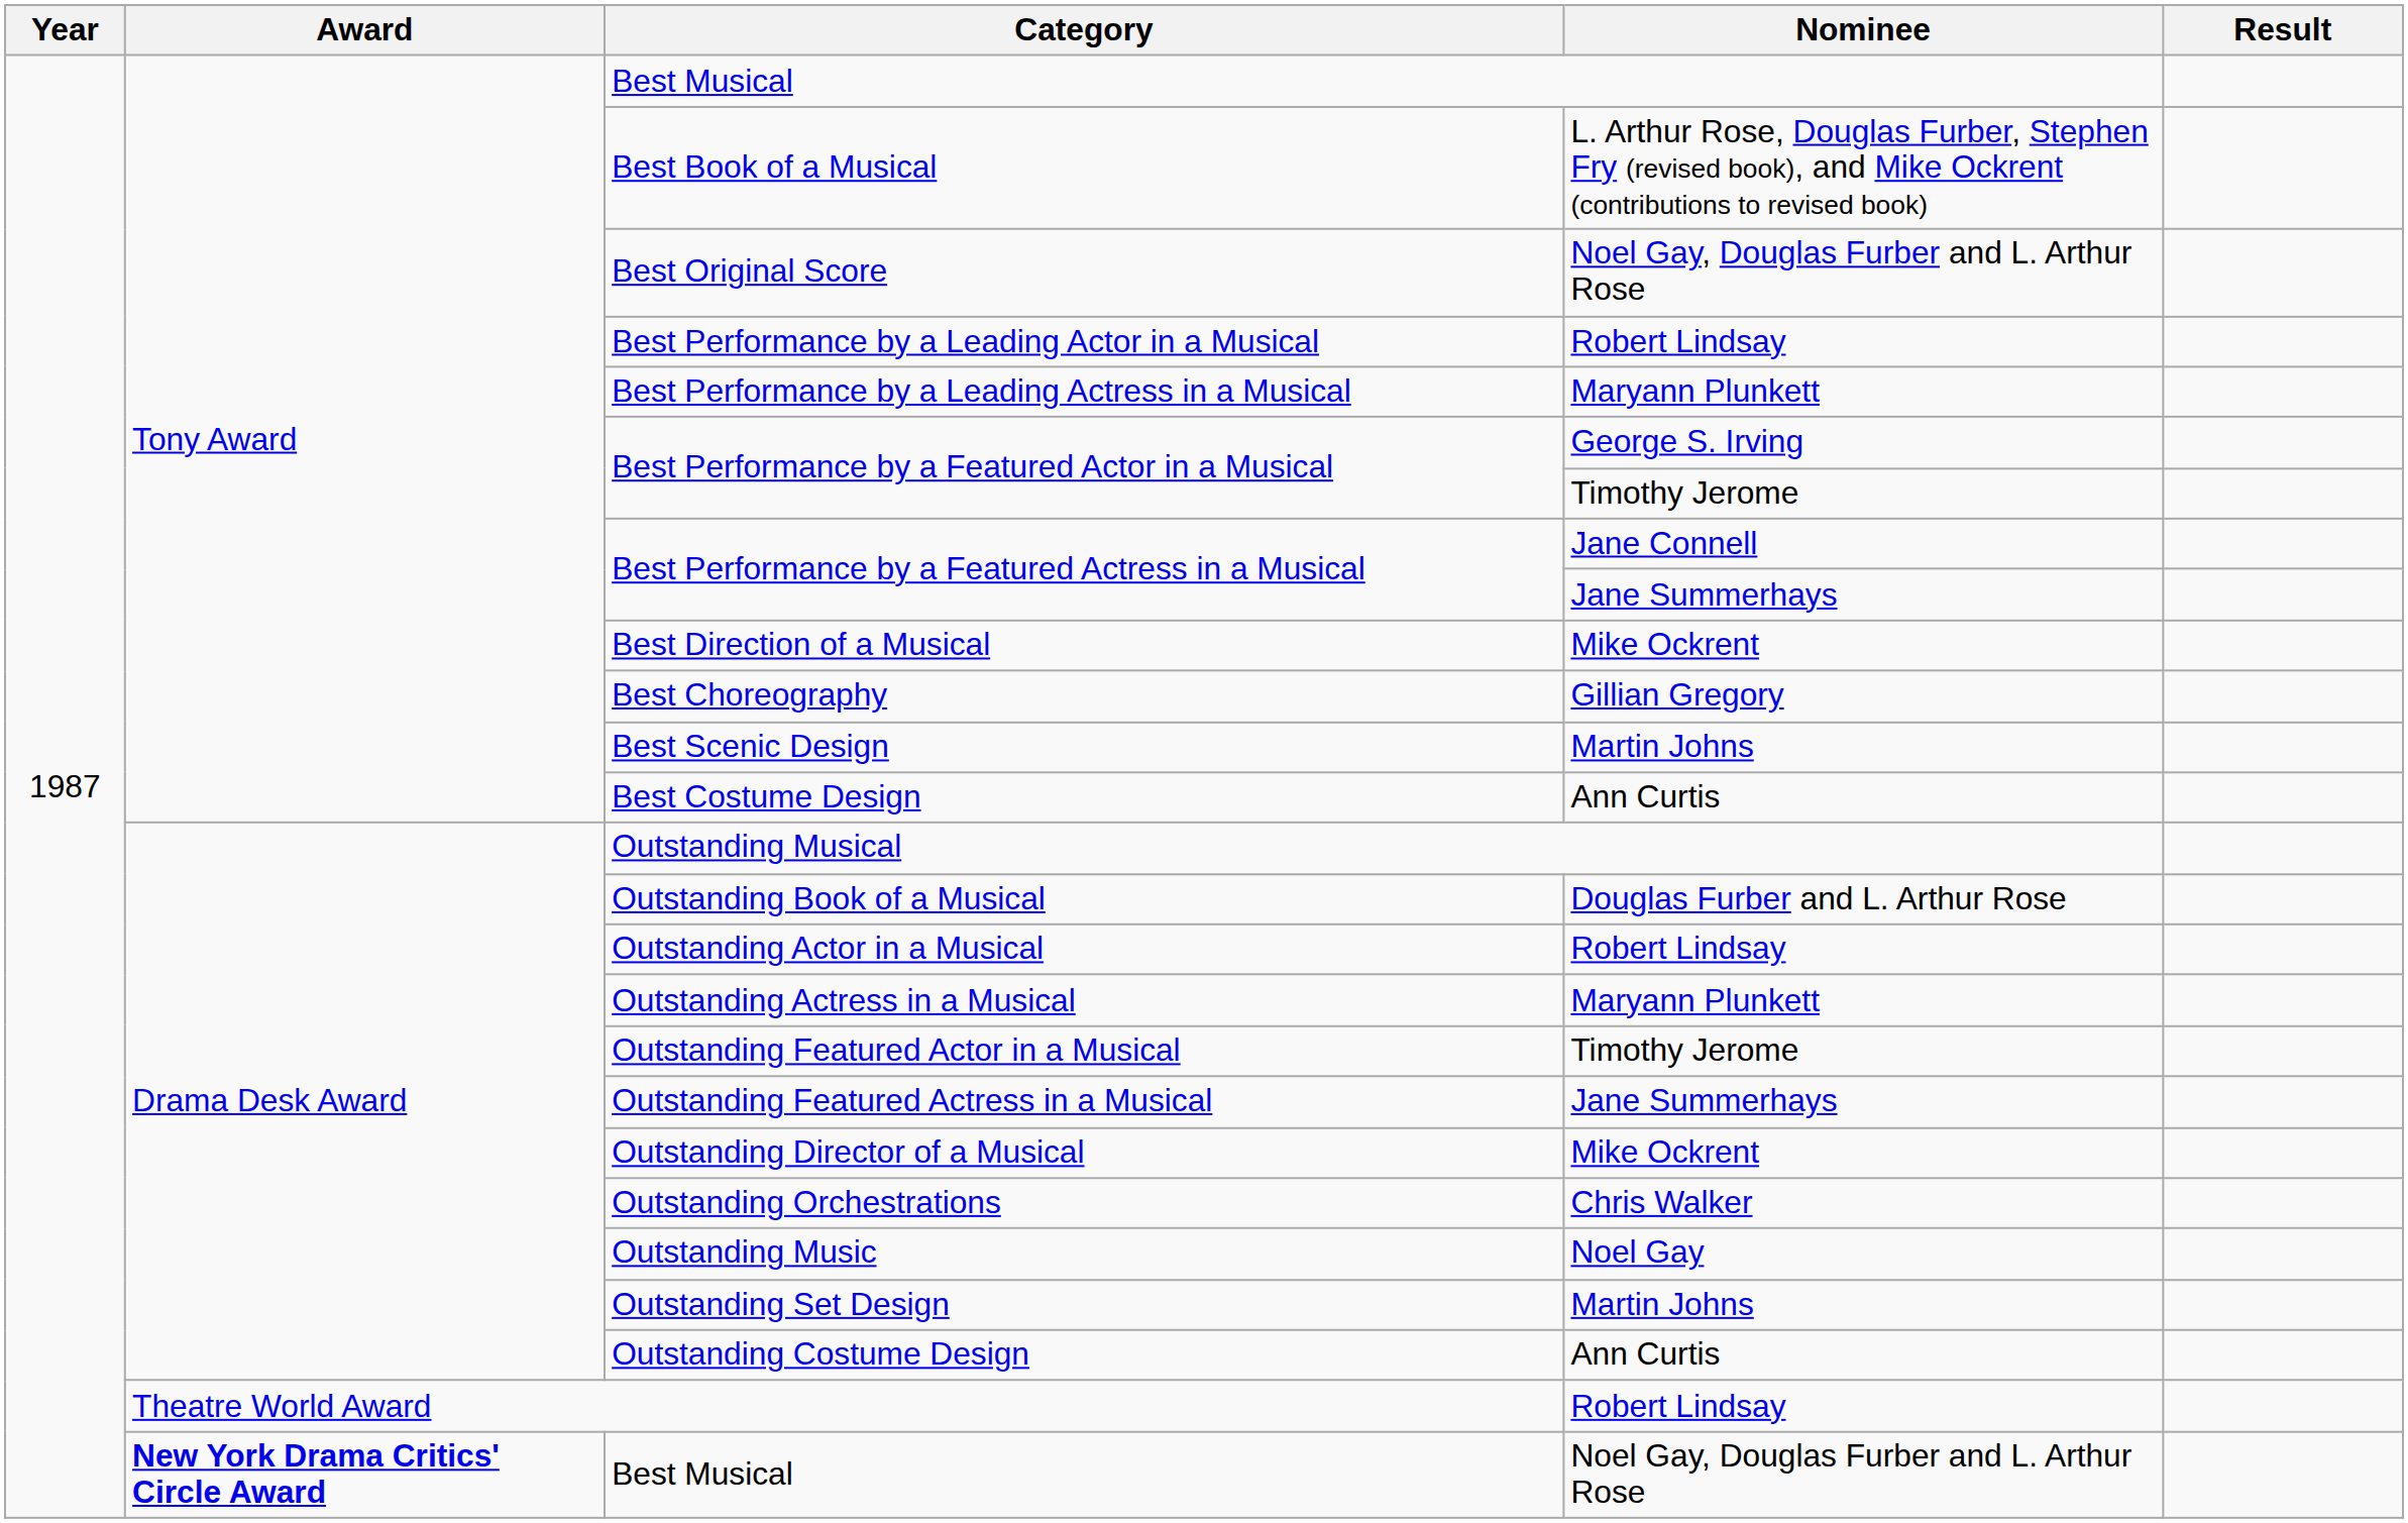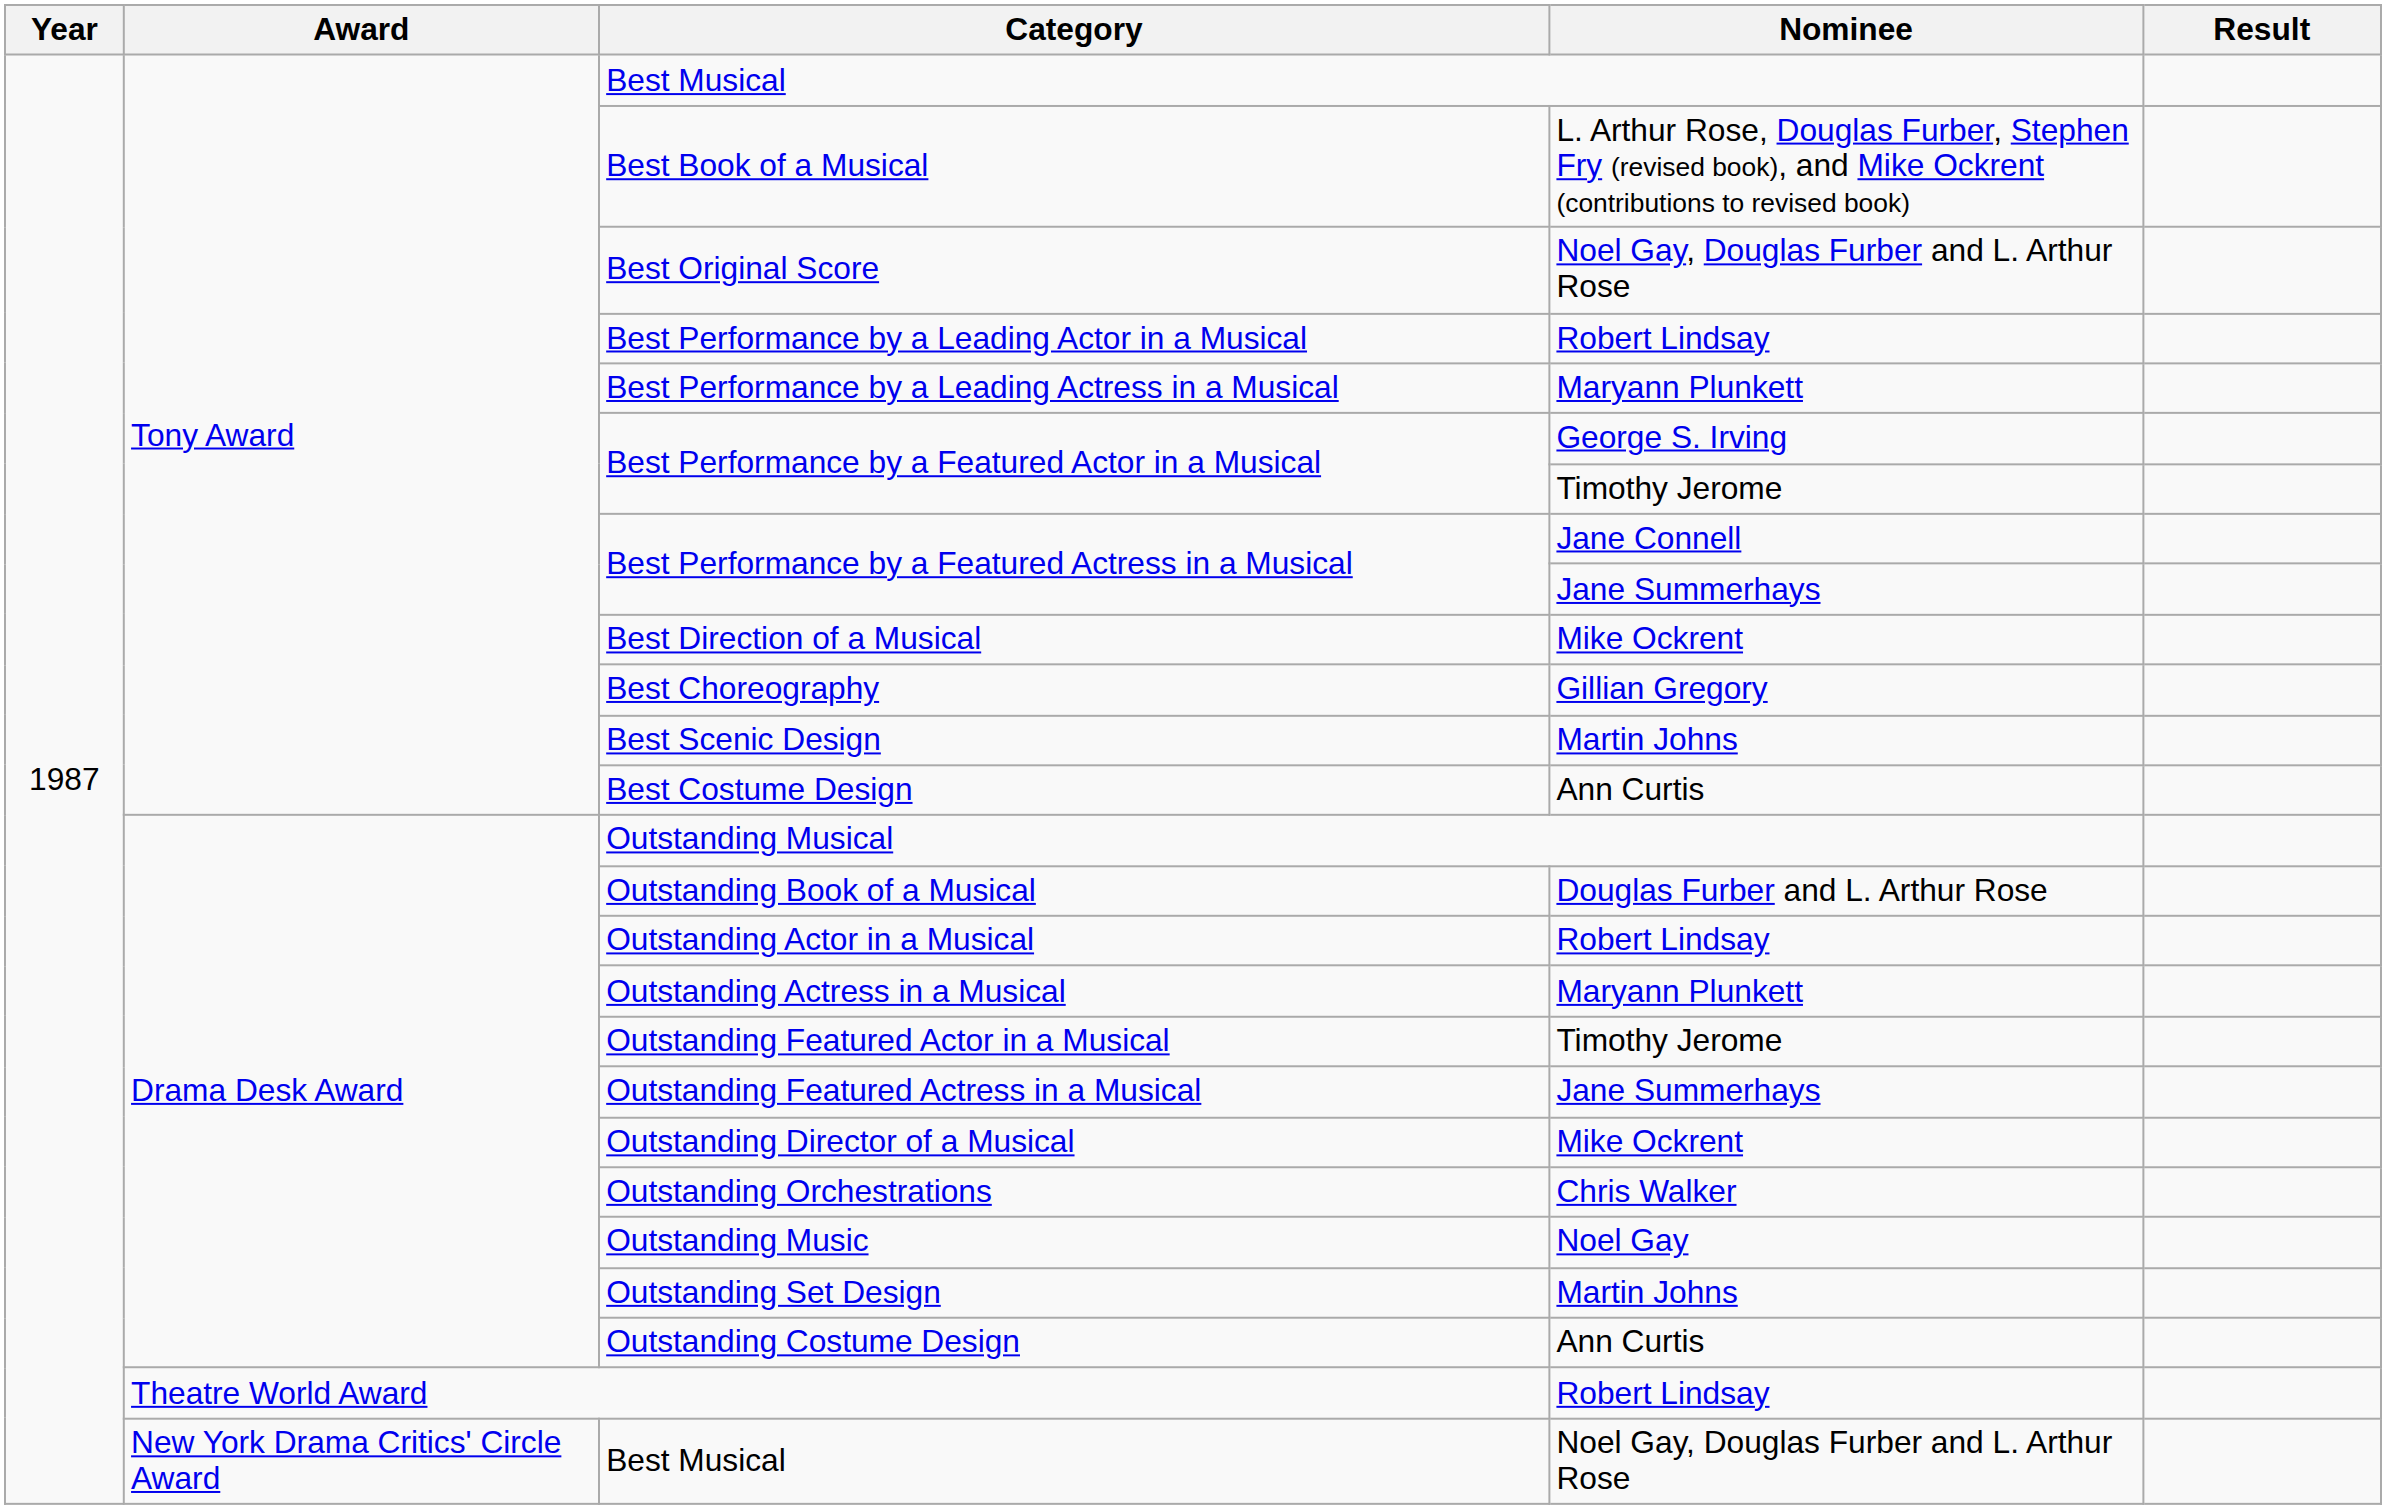Best Musical / Noel Gay, Douglas Furber and L. Arthur Rose | Award: bold -> normal
